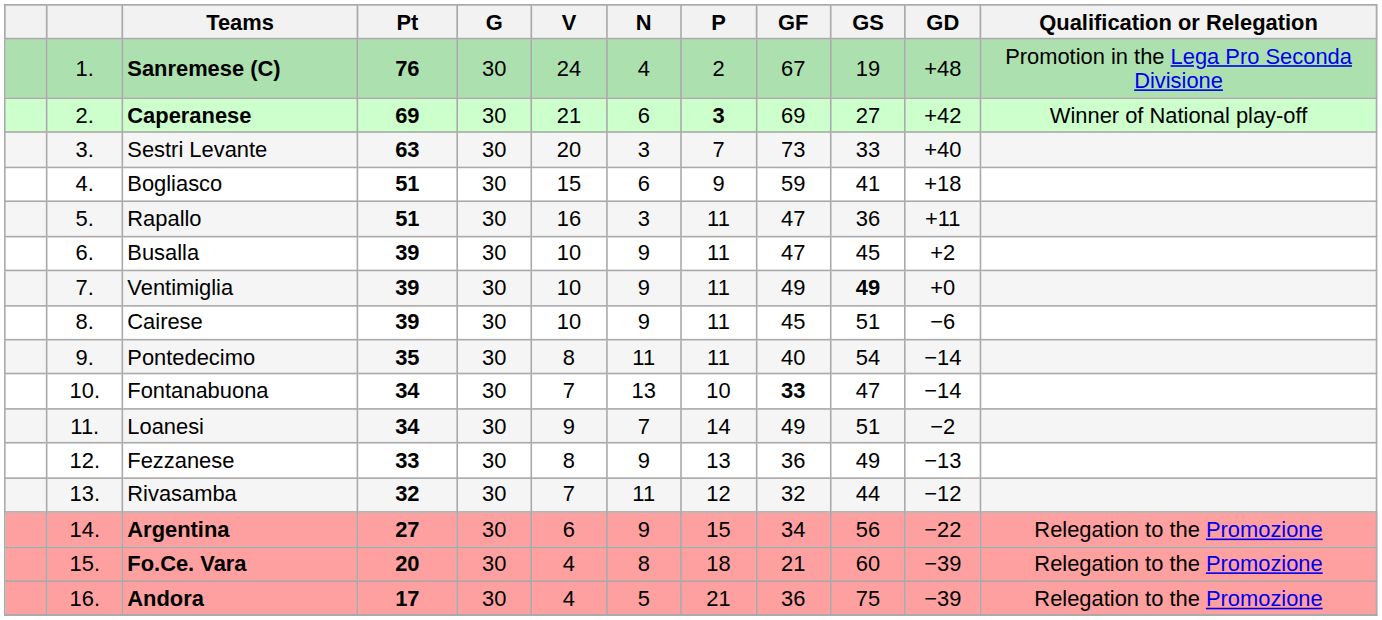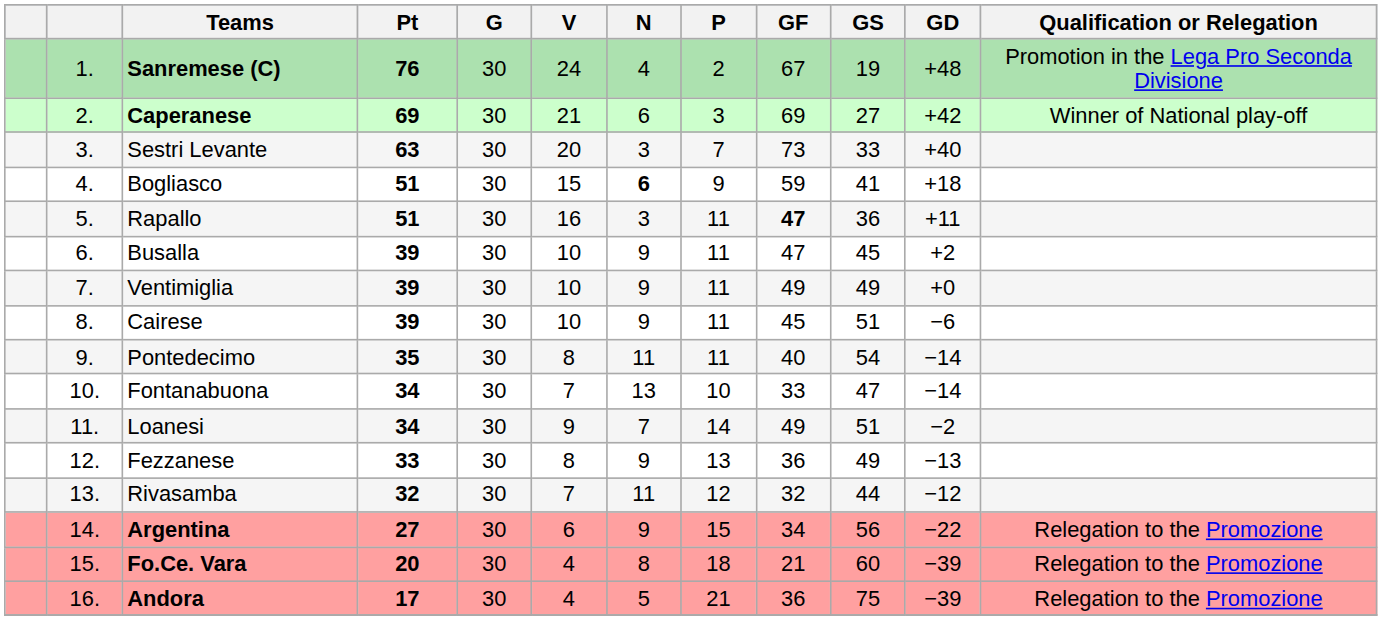Caperanese | P: bold -> normal
Bogliasco | N: normal -> bold
Rapallo | GF: normal -> bold
Ventimiglia | GS: bold -> normal
Fontanabuona | GF: bold -> normal
